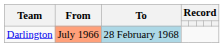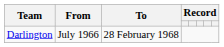Darlington | From: lightsalmon background -> no background
Darlington | To: lightblue background -> no background
